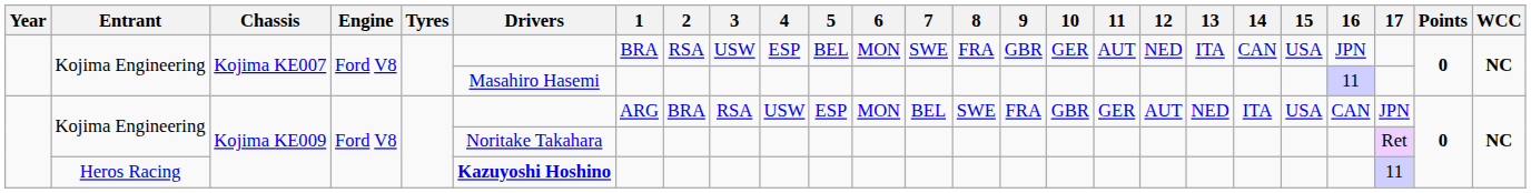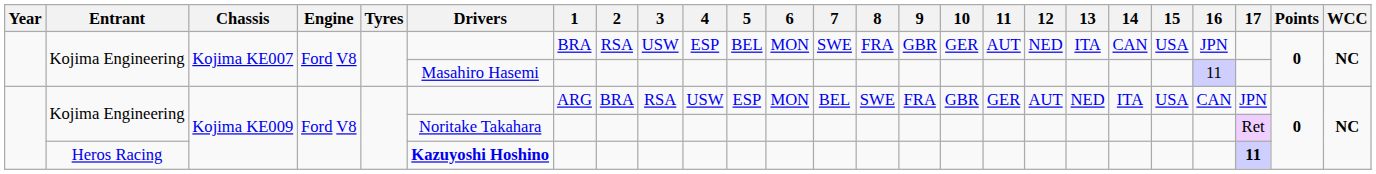Heros Racing | 17: normal -> bold
